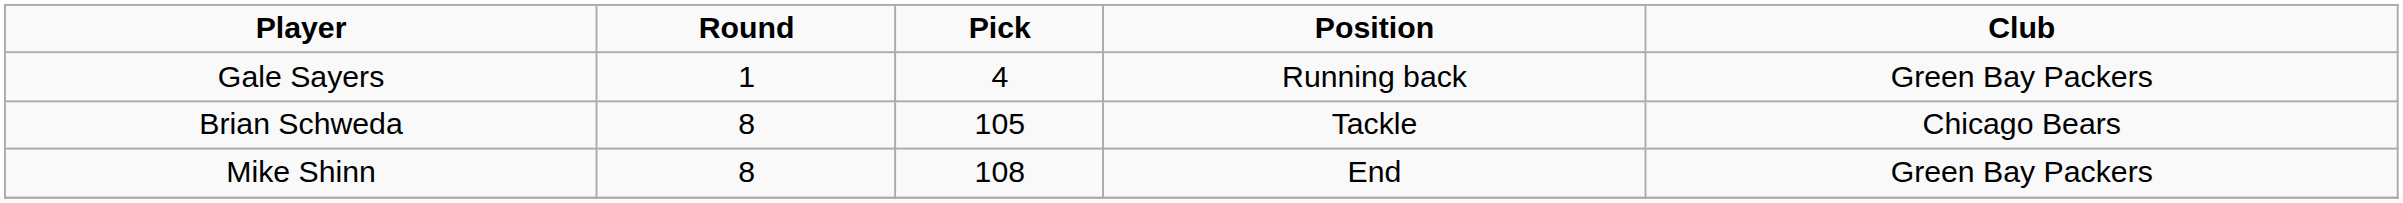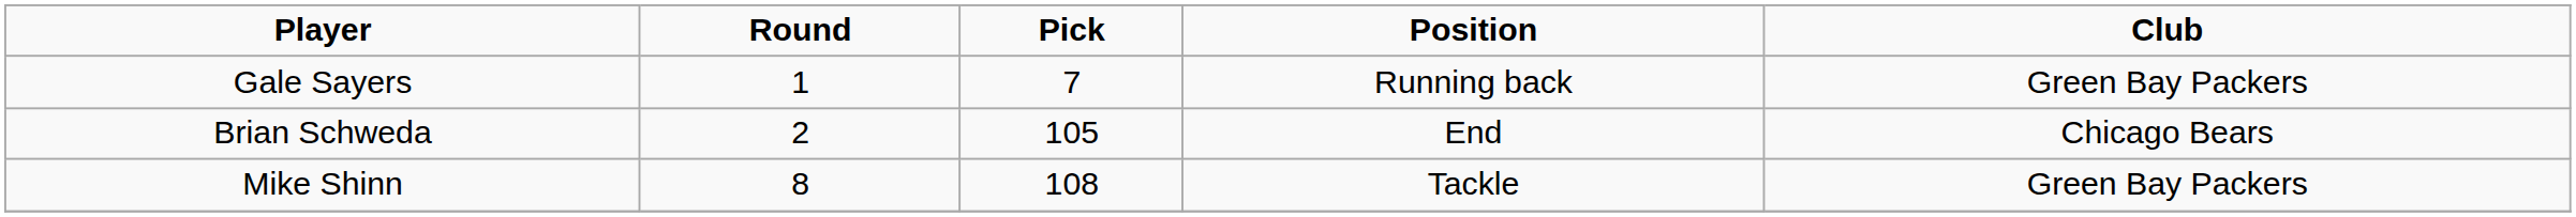Gale Sayers | Pick: 4 -> 7
Brian Schweda | Round: 8 -> 2
Brian Schweda | Position: Tackle -> End
Mike Shinn | Position: End -> Tackle
